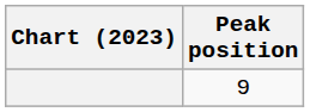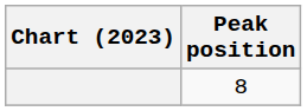row 2 | Peak position: 9 -> 8
